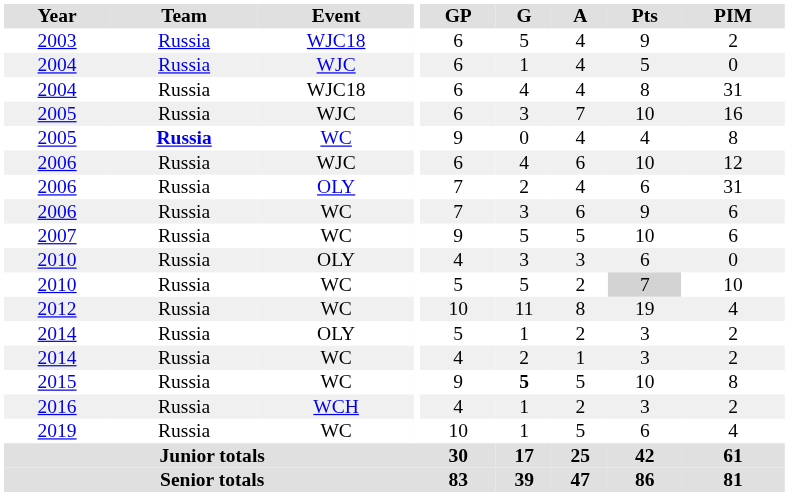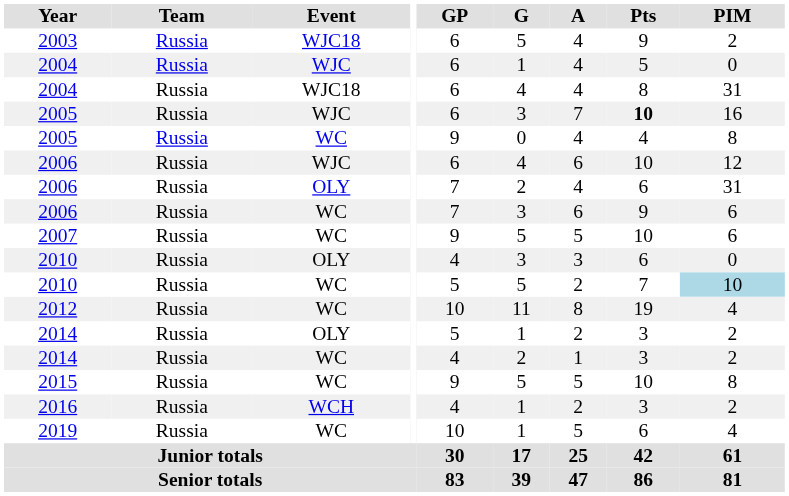2005 / WJC | Pts: normal -> bold
2005 / WC | Team: bold -> normal
2010 / WC | Pts: lightgrey background -> no background
2010 / WC | PIM: no background -> lightblue background
2015 | G: bold -> normal
